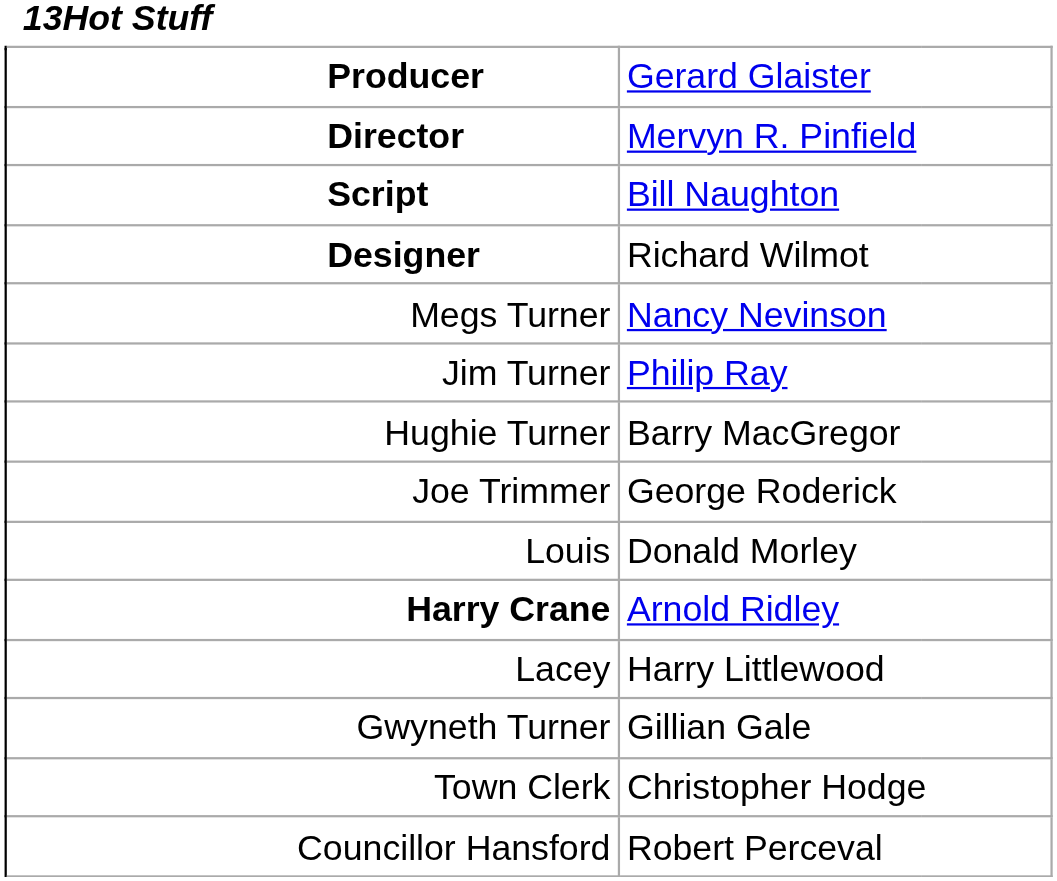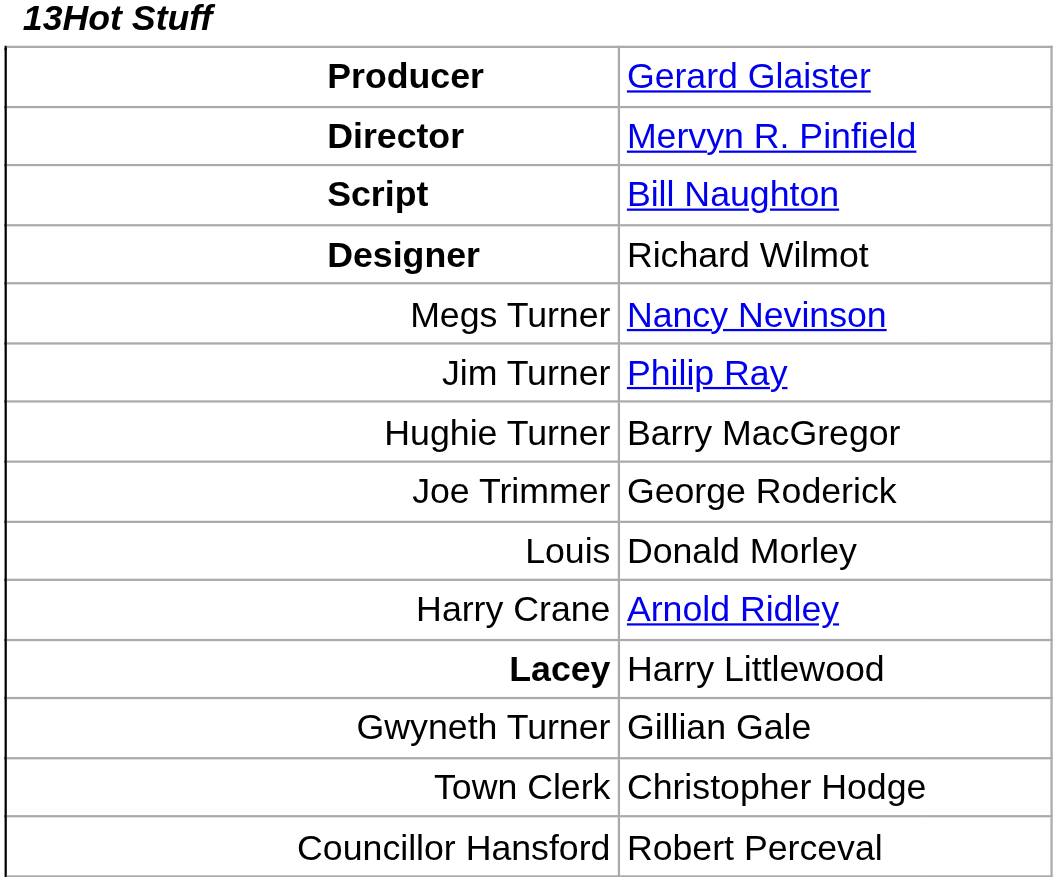Harry Crane | column 2: bold -> normal
Lacey | column 2: normal -> bold
